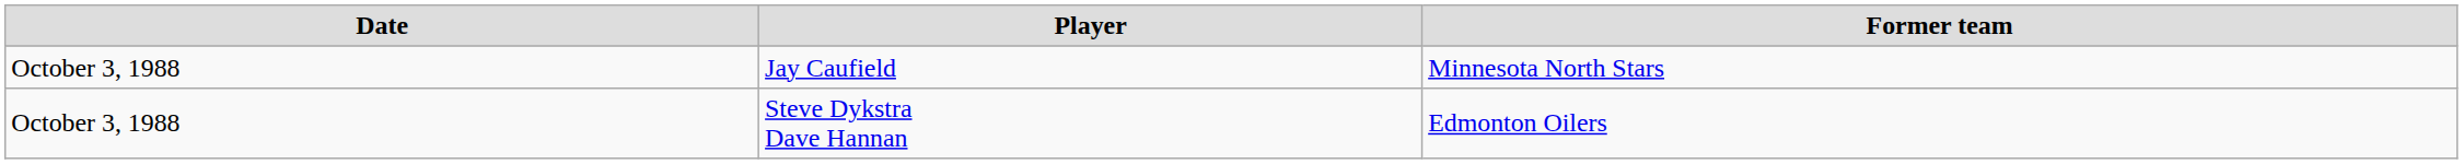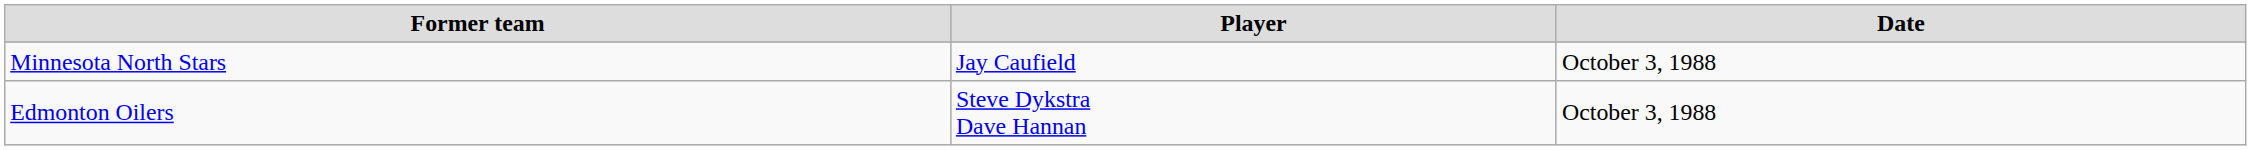columns swapped: Date <-> Former team
